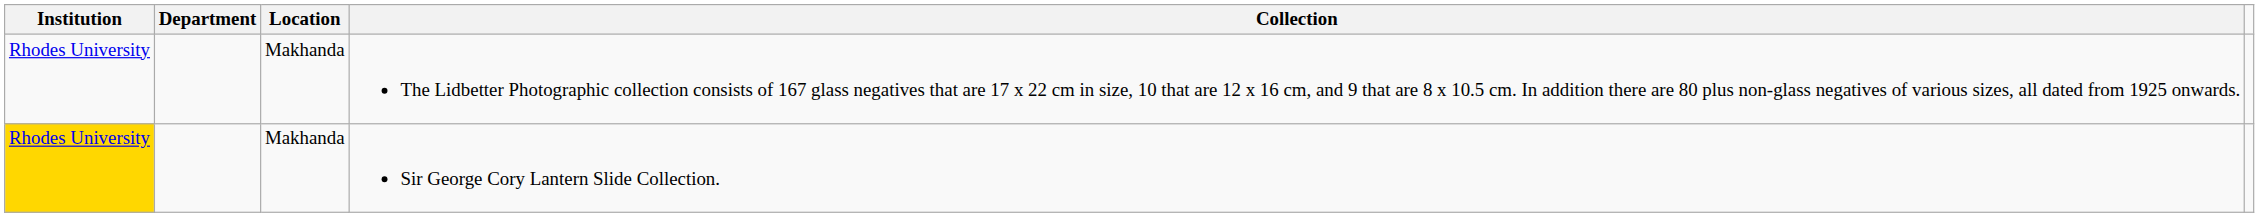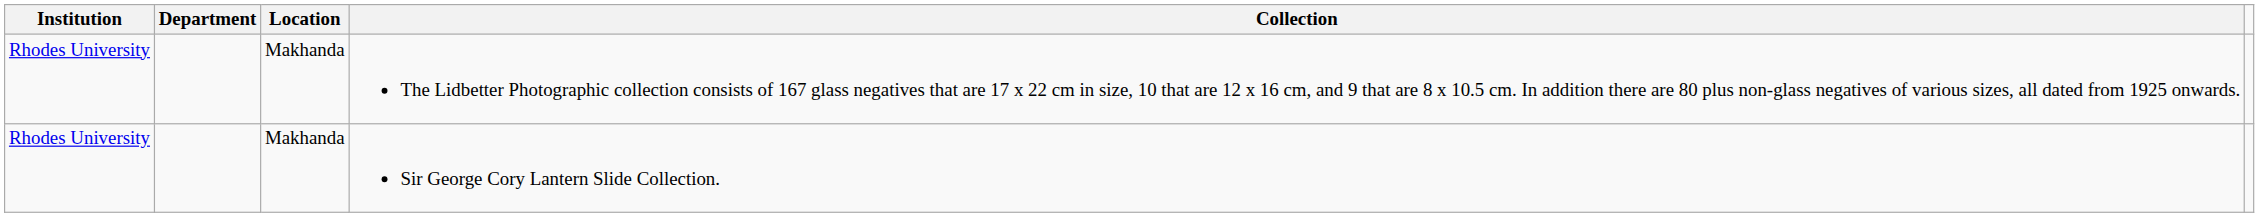Sir George Cory Lantern Slide Collection. | Institution: gold background -> no background
